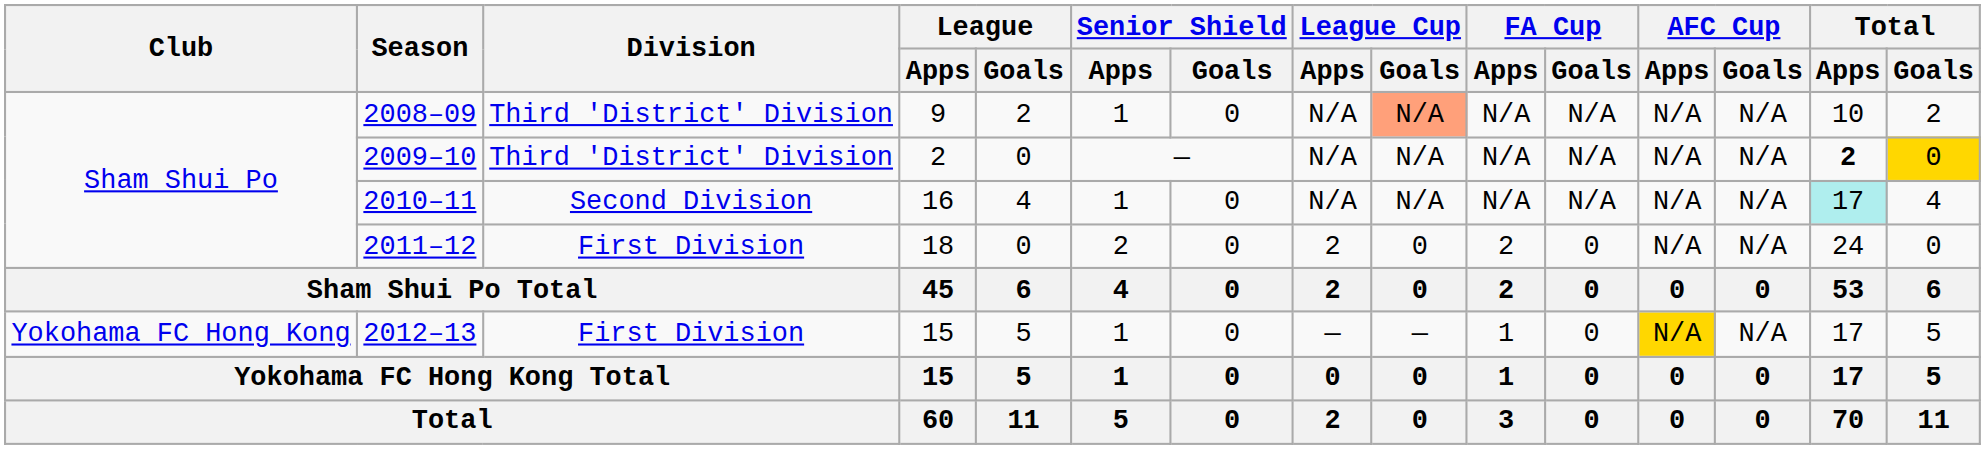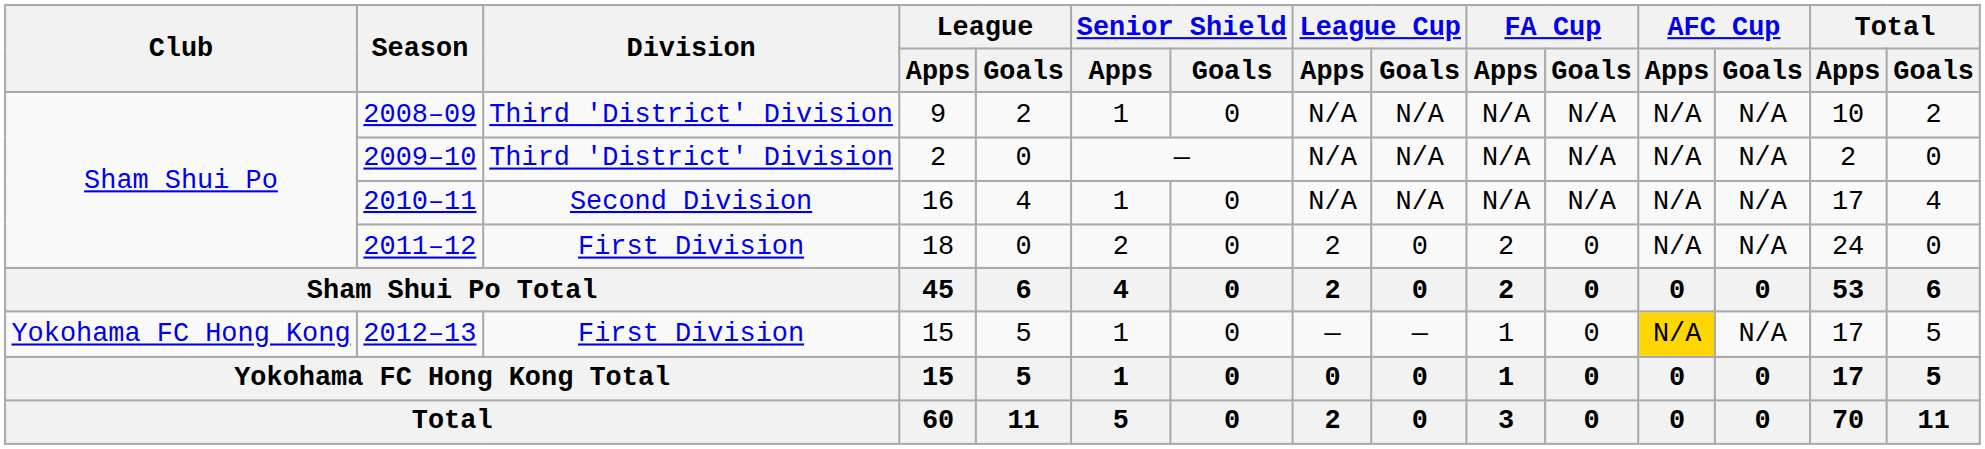2008–09 | League Cup / Goals: lightsalmon background -> no background
2009–10 | Total / Apps: bold -> normal
2009–10 | Total / Goals: gold background -> no background
2010–11 | Total / Apps: paleturquoise background -> no background
